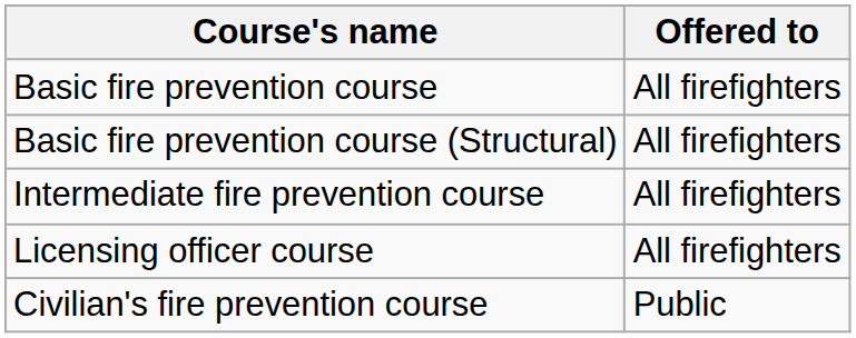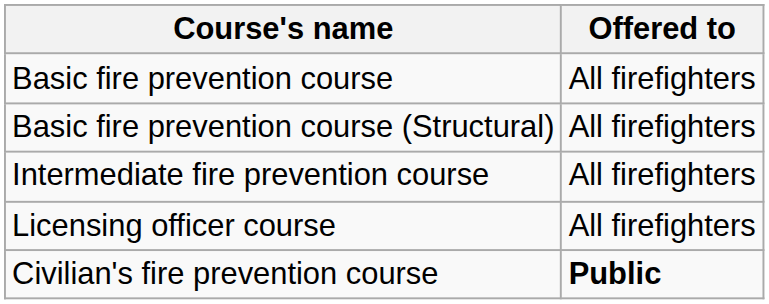Civilian's fire prevention course | Offered to: normal -> bold
